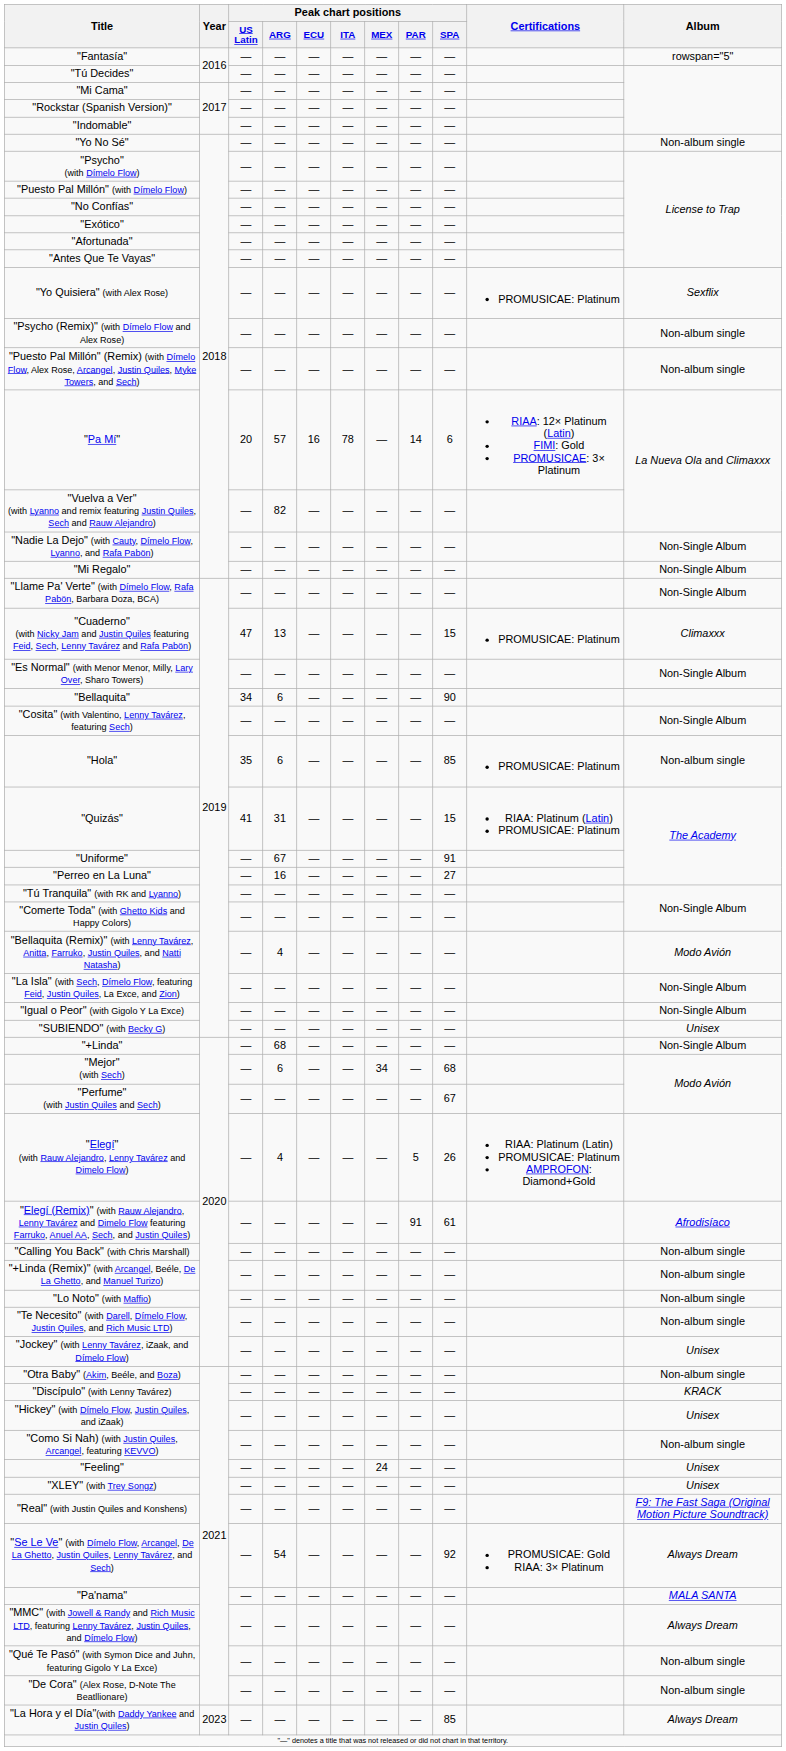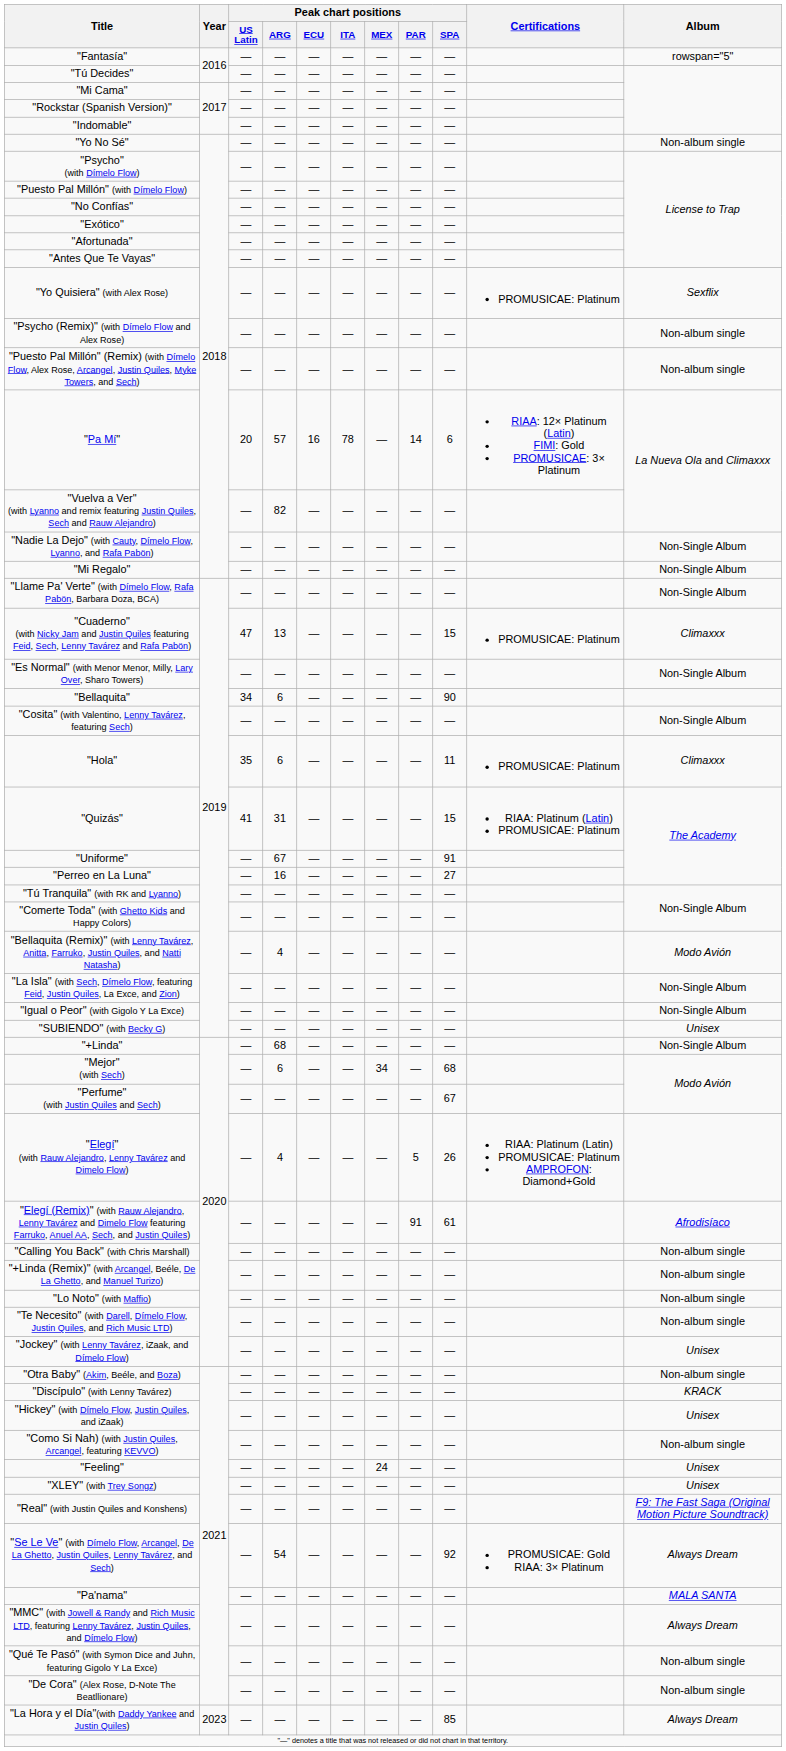"Hola" | Peak chart positions / SPA: 85 -> 11
"Hola" | Album: Non-album single -> Climaxxx
